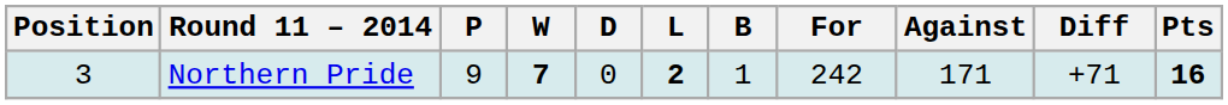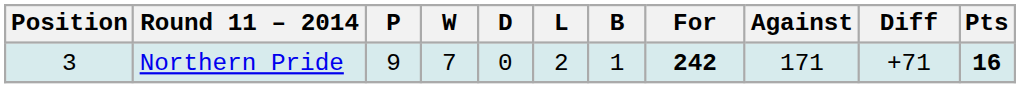Northern Pride | W: bold -> normal
Northern Pride | L: bold -> normal
Northern Pride | For: normal -> bold
